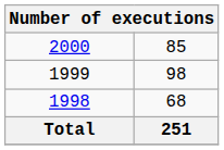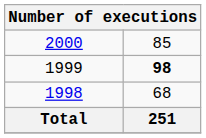1999 | column 2: normal -> bold
